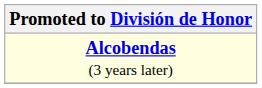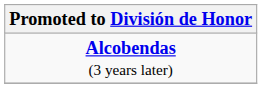Alcobendas (3 years later) | column 1: lightyellow background -> no background
